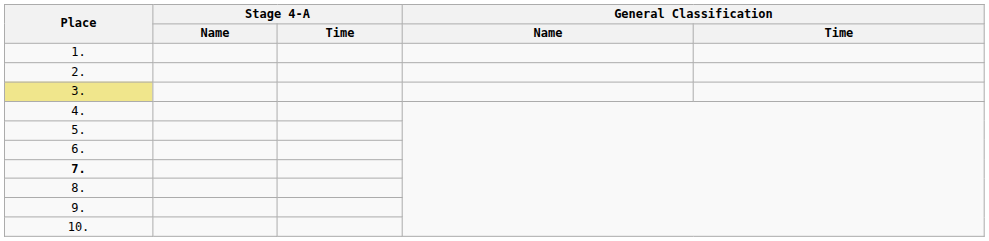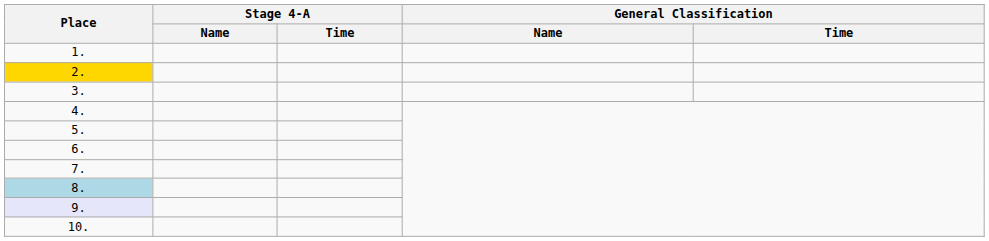2. | Place: no background -> gold background
3. | Place: khaki background -> no background
7. | Place: bold -> normal
8. | Place: no background -> lightblue background
9. | Place: no background -> lavender background
